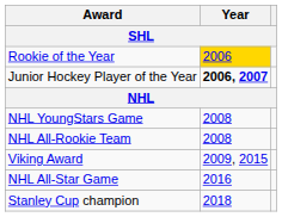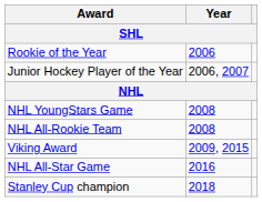Rookie of the Year | Year: gold background -> no background
Junior Hockey Player of the Year | Year: bold -> normal
